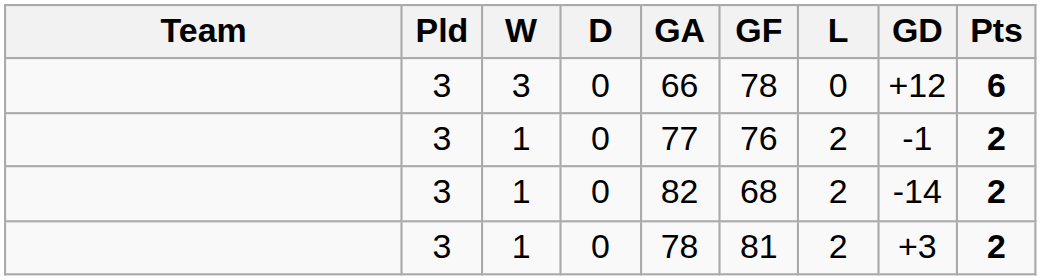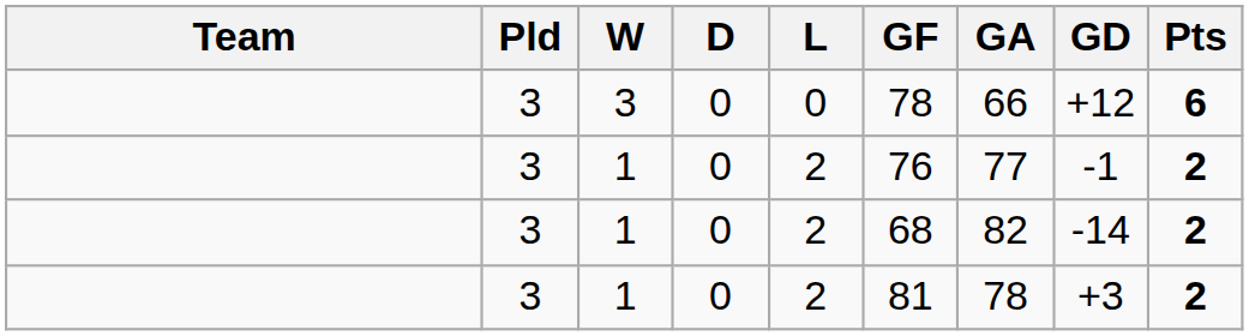columns swapped: L <-> GA
